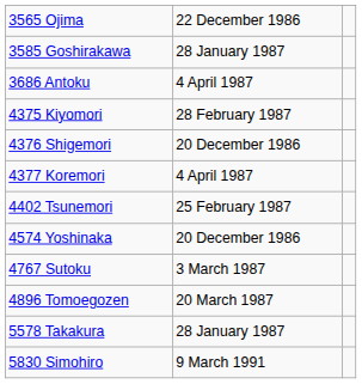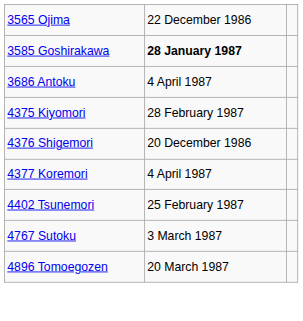3585 Goshirakawa | column 2: normal -> bold
- row: 4574 Yoshinaka | 20 December 1986
- row: 5578 Takakura | 28 January 1987
- row: 5830 Simohiro | 9 March 1991
